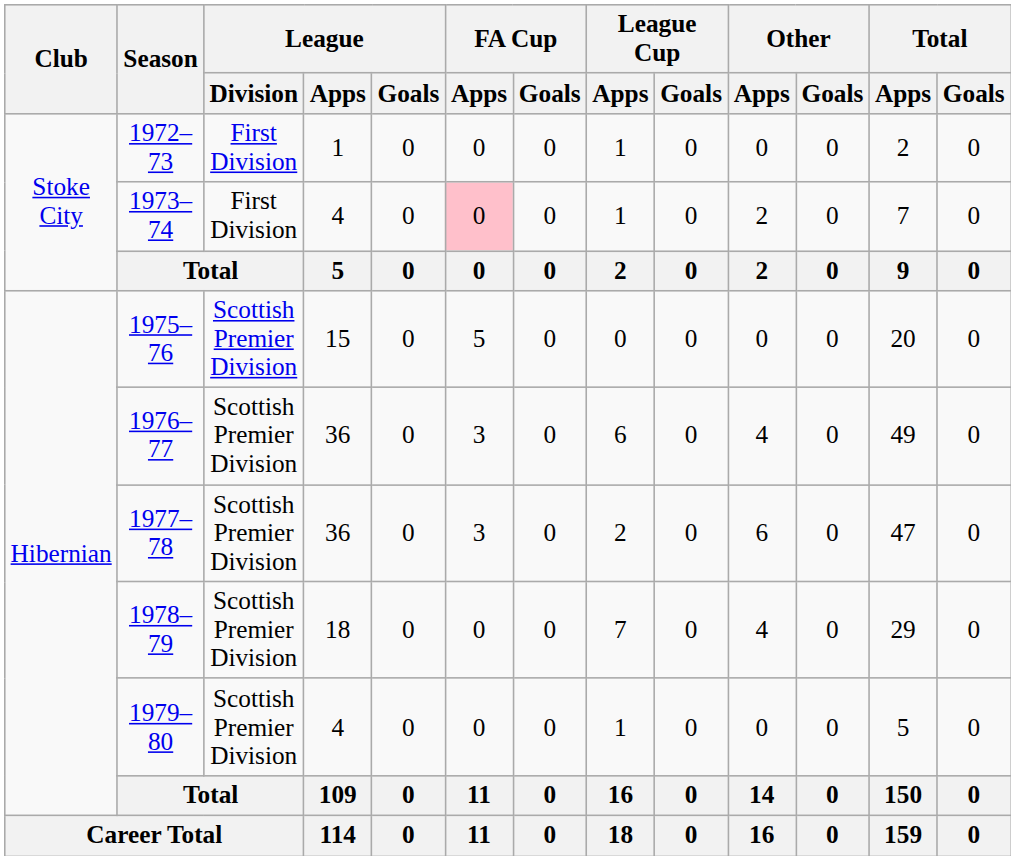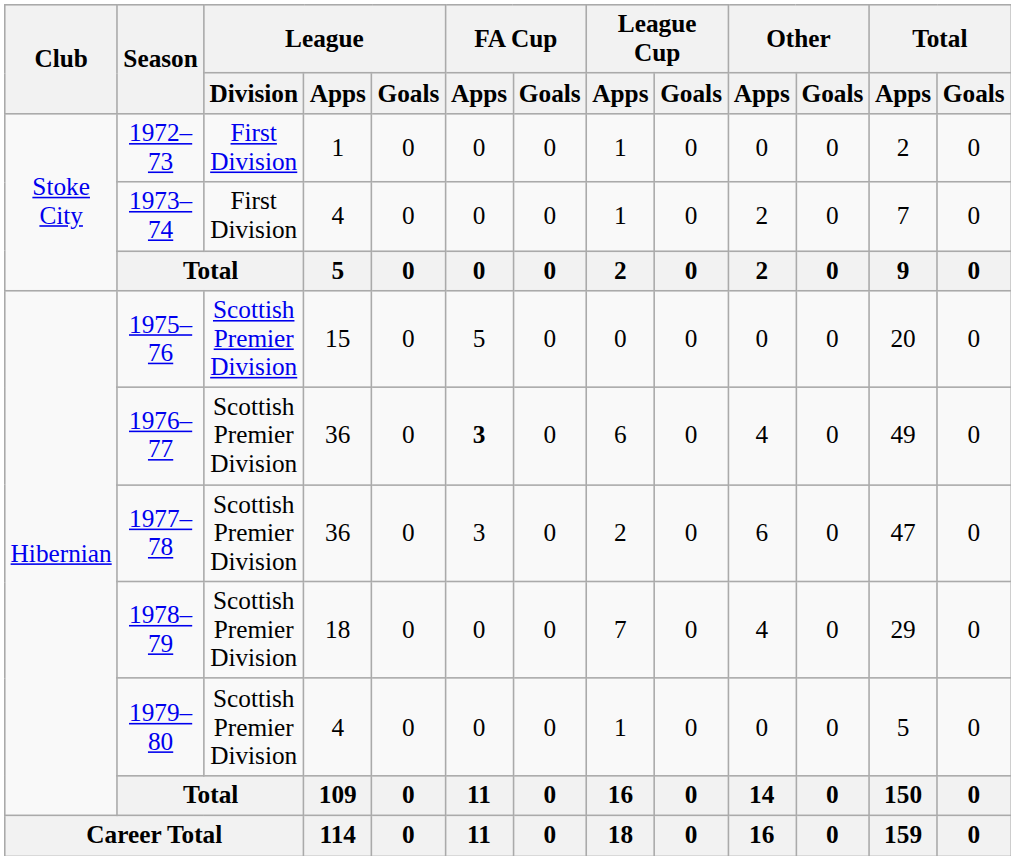1973–74 | FA Cup / Apps: pink background -> no background
1976–77 | FA Cup / Apps: normal -> bold
